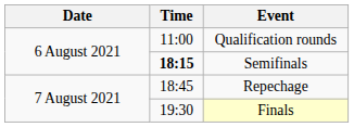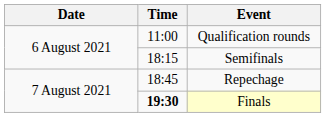Semifinals | Time: bold -> normal
Finals | Time: normal -> bold
